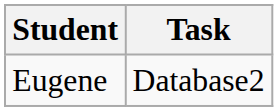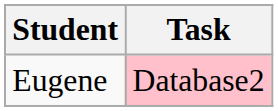Eugene | Task: no background -> pink background
